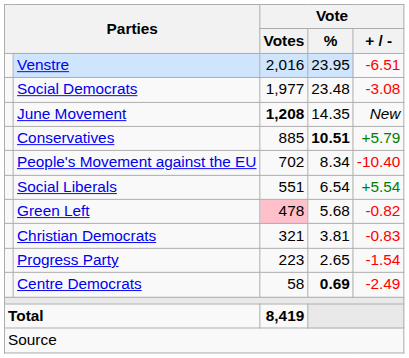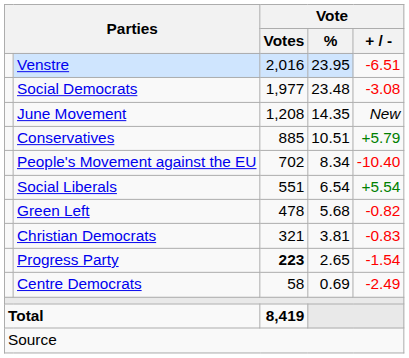June Movement | Vote / Votes: bold -> normal
Conservatives | Vote / %: bold -> normal
Green Left | Vote / Votes: pink background -> no background
Progress Party | Vote / Votes: normal -> bold
Centre Democrats | Vote / %: bold -> normal
